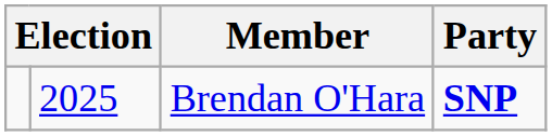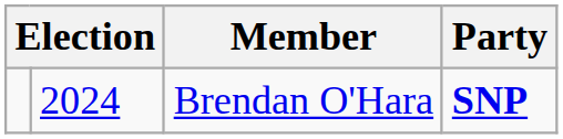Brendan O'Hara | column 2: 2025 -> 2024
